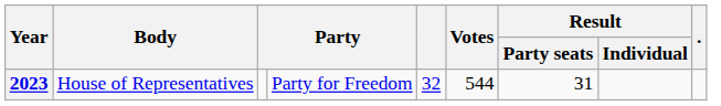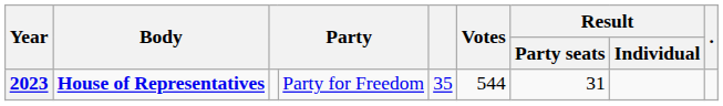2023 | Body: normal -> bold
2023 | column 5: 32 -> 35
